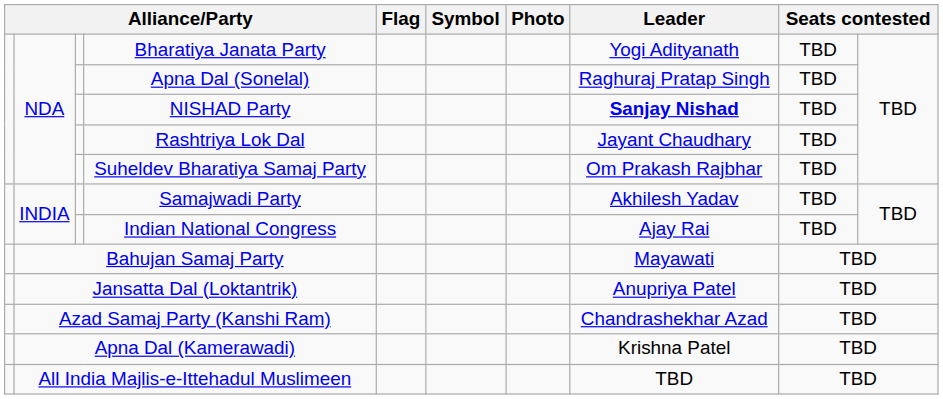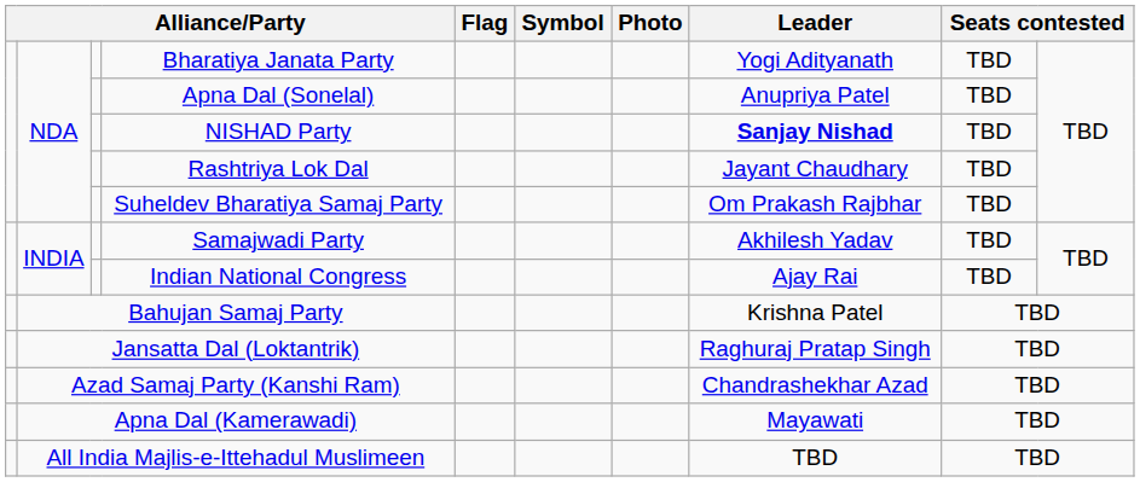Apna Dal (Sonelal) | Leader: Raghuraj Pratap Singh -> Anupriya Patel
Bahujan Samaj Party | Leader: Mayawati -> Krishna Patel
Jansatta Dal (Loktantrik) | Leader: Anupriya Patel -> Raghuraj Pratap Singh
Apna Dal (Kamerawadi) | Leader: Krishna Patel -> Mayawati
